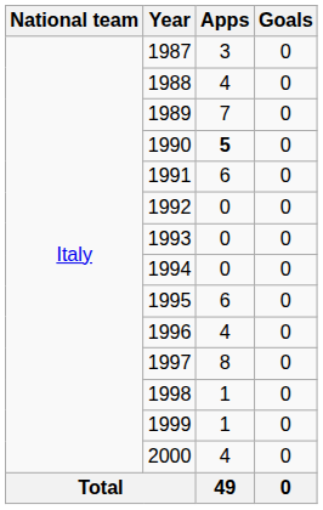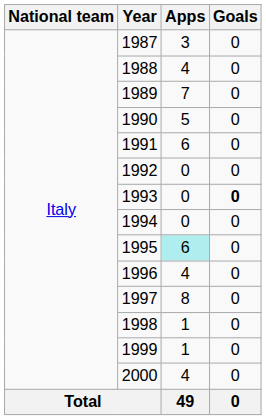1990 | Apps: bold -> normal
1993 | Goals: normal -> bold
1995 | Apps: no background -> paleturquoise background
